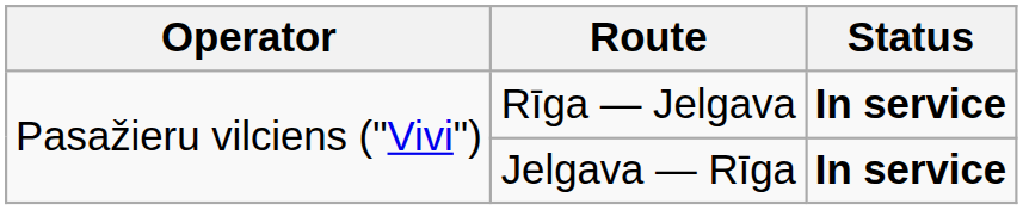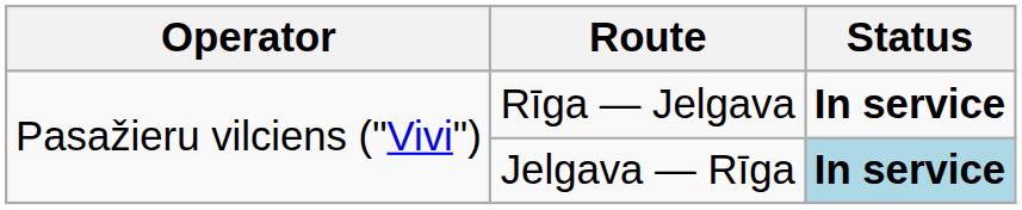Jelgava — Rīga | Status: no background -> lightblue background
